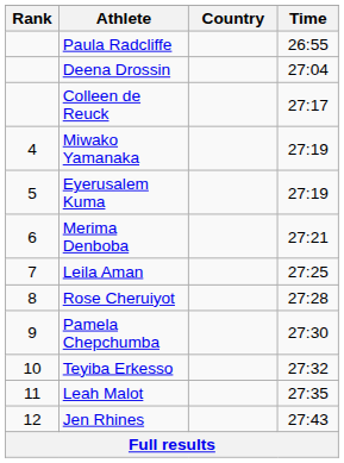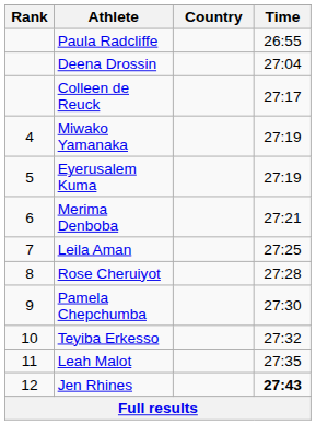Jen Rhines | Time: normal -> bold
